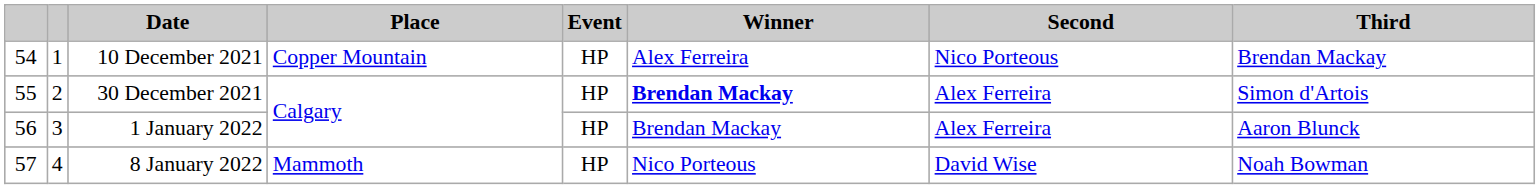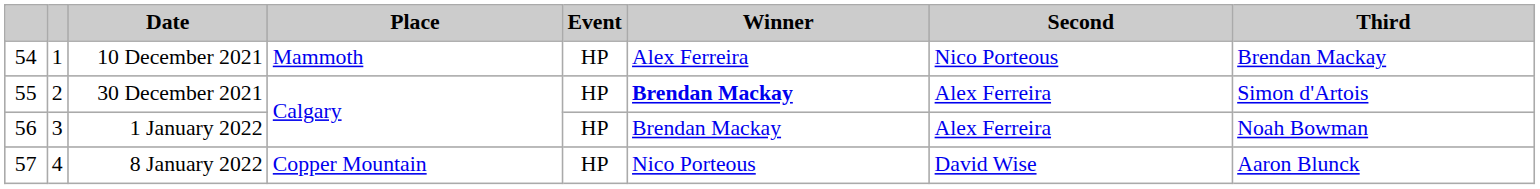10 December 2021 | Place: Copper Mountain -> Mammoth
1 January 2022 | Third: Aaron Blunck -> Noah Bowman
8 January 2022 | Place: Mammoth -> Copper Mountain
8 January 2022 | Third: Noah Bowman -> Aaron Blunck
